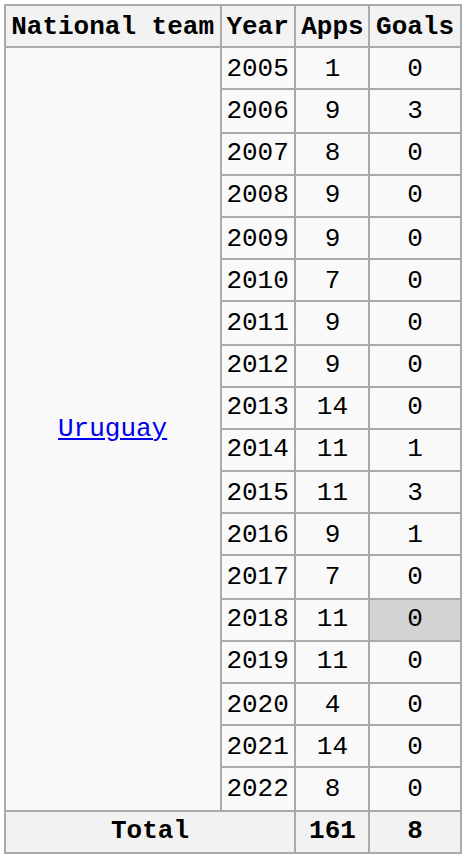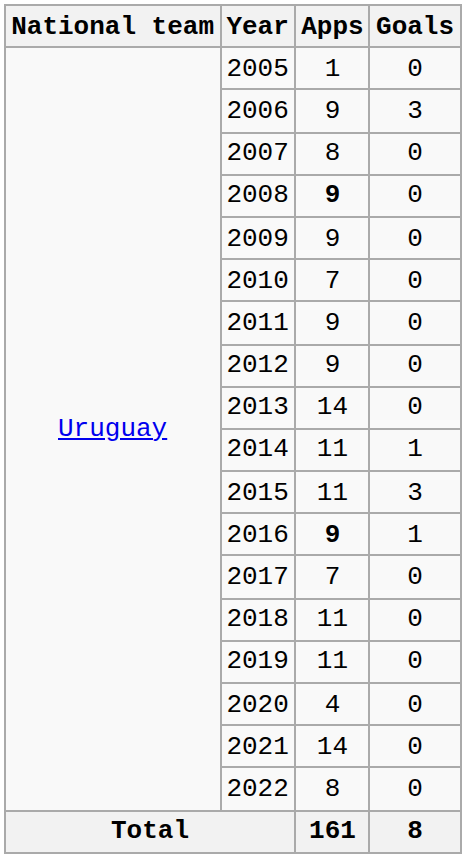2008 | Apps: normal -> bold
2016 | Apps: normal -> bold
2018 | Goals: lightgrey background -> no background
